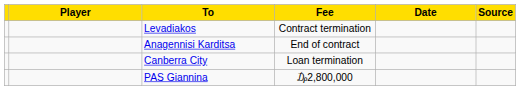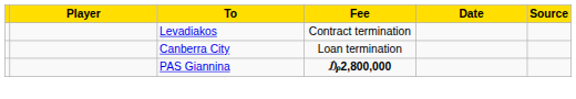- row: Anagennisi Karditsa | End of contract
PAS Giannina | Fee: normal -> bold
